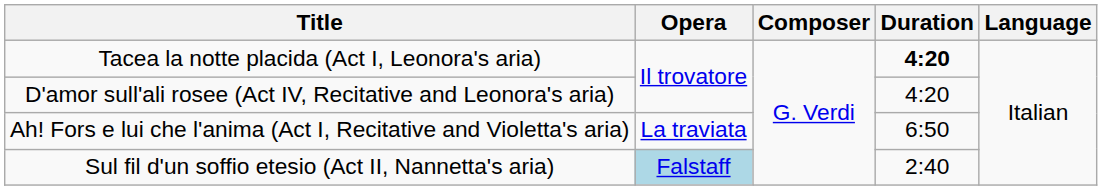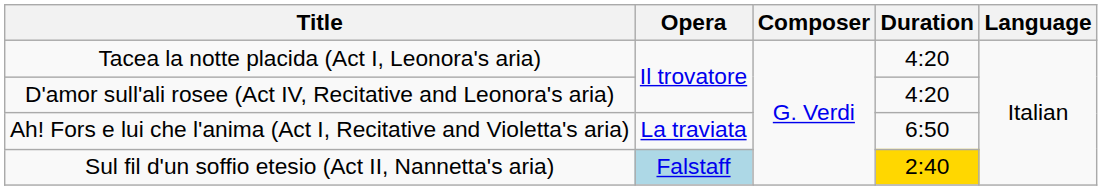Tacea la notte placida (Act I, Leonora's aria) | Duration: bold -> normal
Sul fil d'un soffio etesio (Act II, Nannetta's aria) | Duration: no background -> gold background
